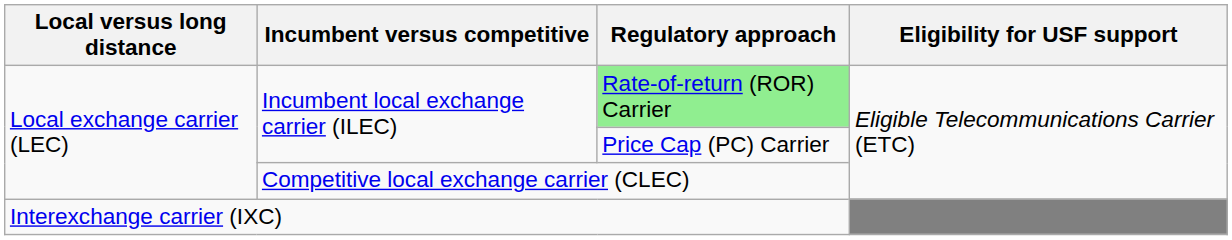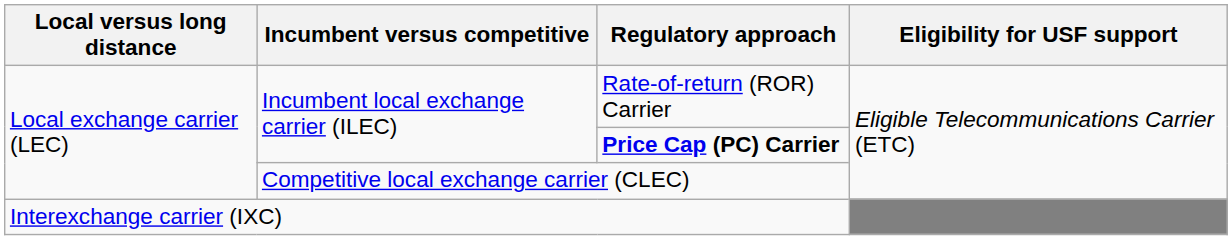Rate-of-return (ROR) Carrier | Regulatory approach: lightgreen background -> no background
Price Cap (PC) Carrier | Regulatory approach: normal -> bold
